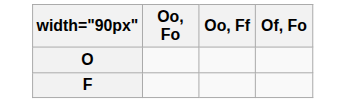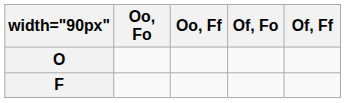+ column: Of, Ff
